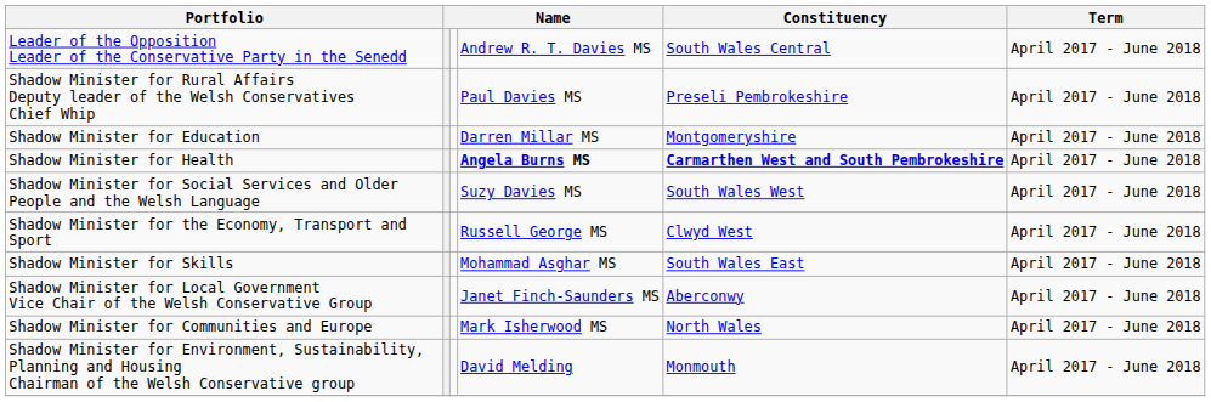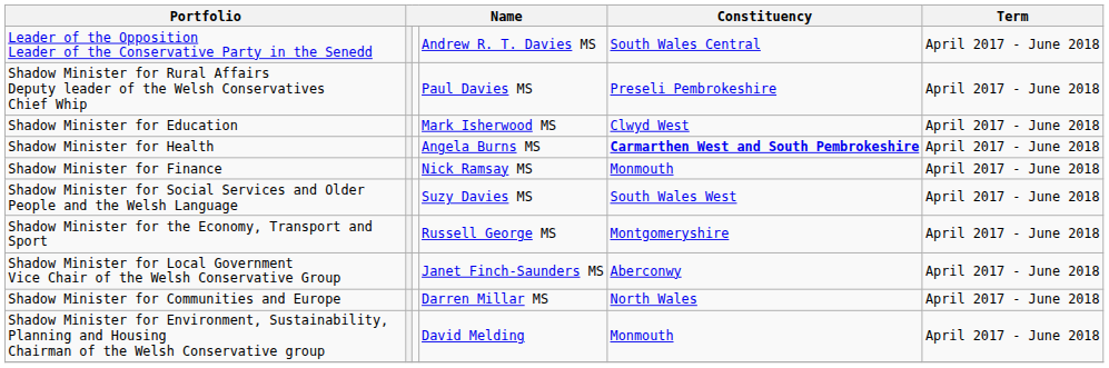Shadow Minister for Education | column 4: Darren Millar MS -> Mark Isherwood MS
Shadow Minister for Education | Constituency: Montgomeryshire -> Clwyd West
Shadow Minister for Health | column 4: bold -> normal
+ row: Shadow Minister for Finance | Nick Ramsay MS | Monmouth | April 2017 - June 2018
Shadow Minister for the Economy, Transport and Sport | Constituency: Clwyd West -> Montgomeryshire
- row: Shadow Minister for Skills | Mohammad Asghar MS | South Wales East | April 2017 - June 2018
Shadow Minister for Communities and Europe | column 4: Mark Isherwood MS -> Darren Millar MS
